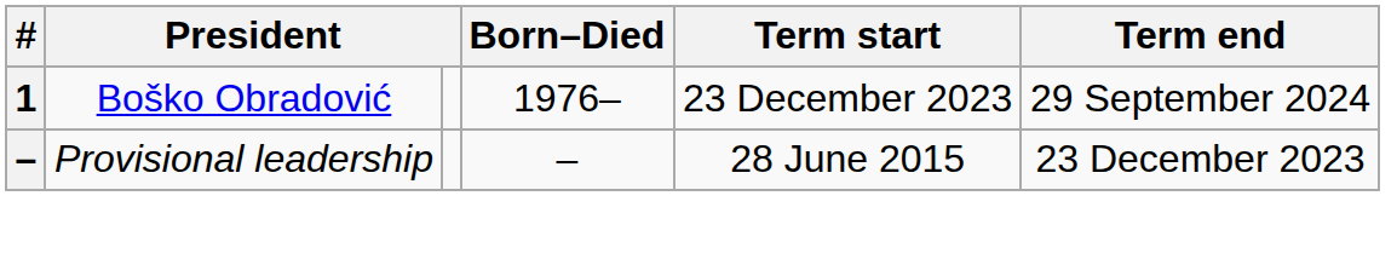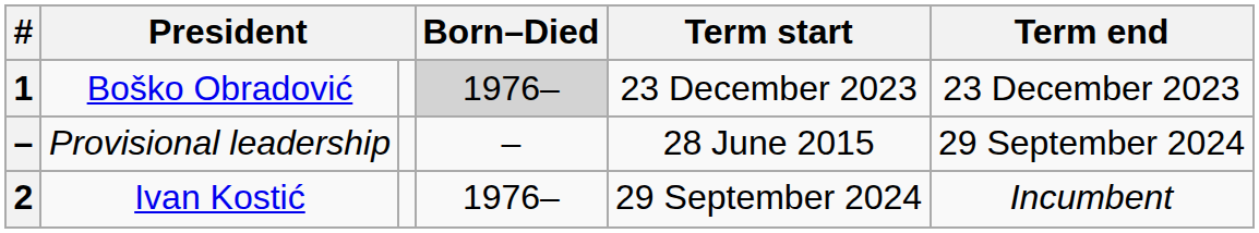Boško Obradović | Born–Died: no background -> lightgrey background
Boško Obradović | Term end: 29 September 2024 -> 23 December 2023
Provisional leadership | Term end: 23 December 2023 -> 29 September 2024
+ row: 2 | Ivan Kostić | 1976– | 29 September 2024 | Incumbent
